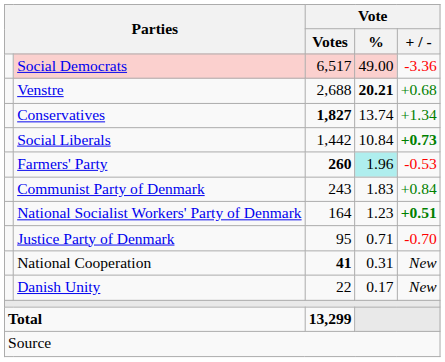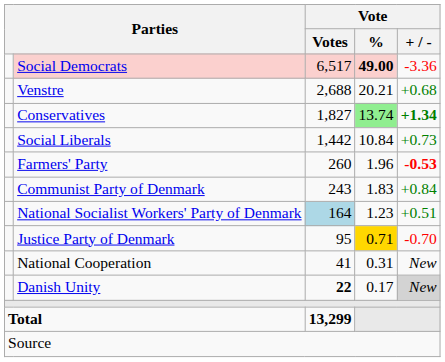Social Democrats | Vote / %: normal -> bold
Venstre | Vote / %: bold -> normal
Conservatives | Vote / Votes: bold -> normal
Conservatives | Vote / %: no background -> lightgreen background
Conservatives | Vote / + / -: normal -> bold
Social Liberals | Vote / + / -: bold -> normal
Farmers' Party | Vote / Votes: bold -> normal
Farmers' Party | Vote / %: paleturquoise background -> no background
Farmers' Party | Vote / + / -: normal -> bold
National Socialist Workers' Party of Denmark | Vote / Votes: no background -> lightblue background
National Socialist Workers' Party of Denmark | Vote / + / -: bold -> normal
Justice Party of Denmark | Vote / %: no background -> gold background
National Cooperation | Vote / Votes: bold -> normal
Danish Unity | Vote / Votes: normal -> bold
Danish Unity | Vote / + / -: no background -> lightgrey background
